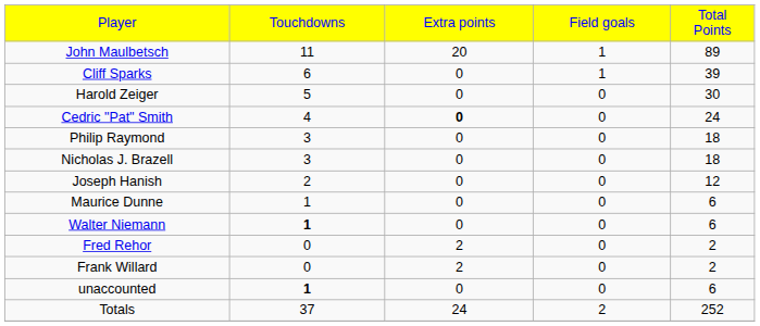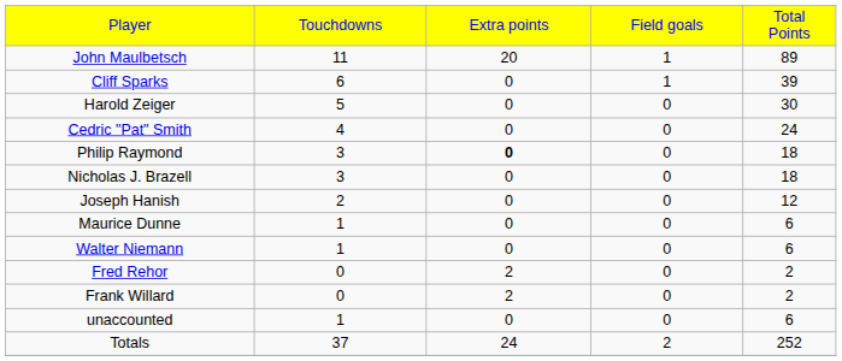Cedric "Pat" Smith | column 3: bold -> normal
Philip Raymond | column 3: normal -> bold
Walter Niemann | column 2: bold -> normal
unaccounted | column 2: bold -> normal
